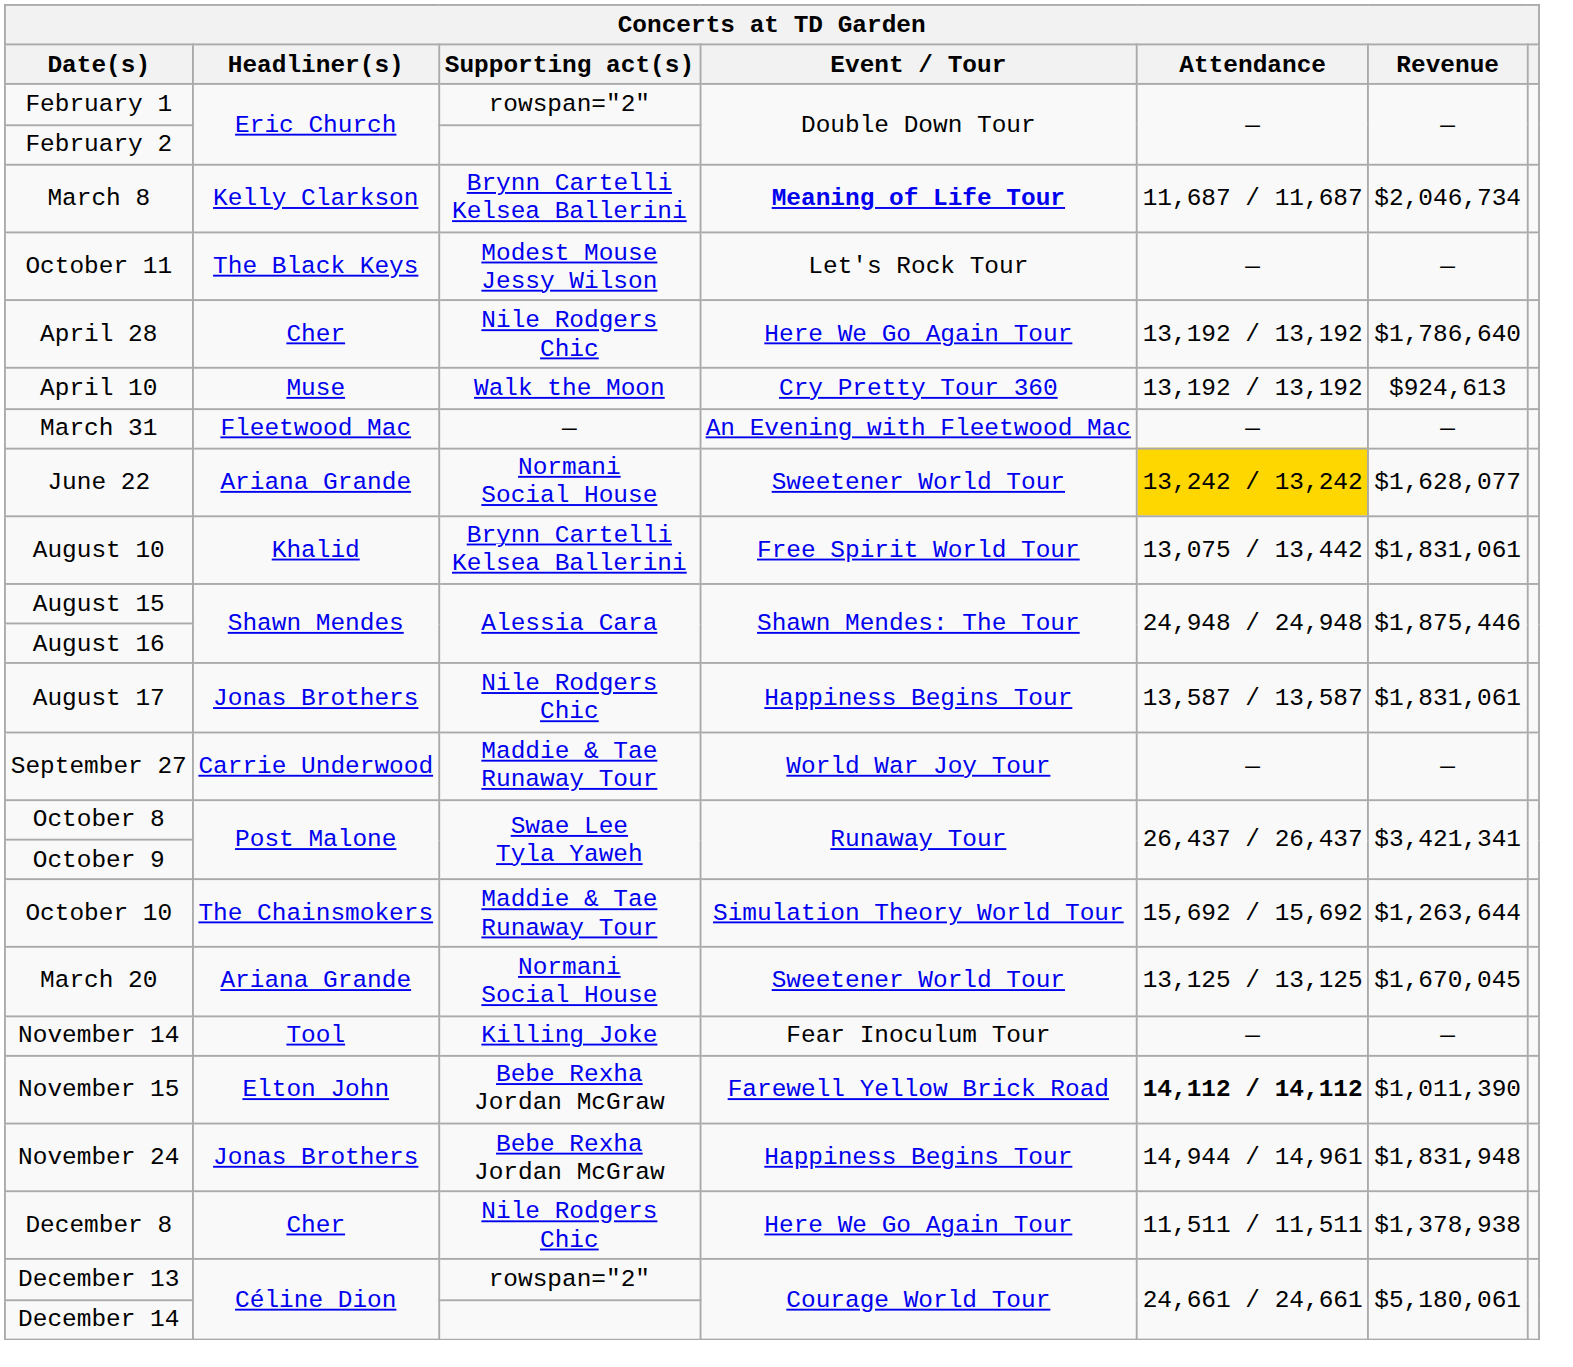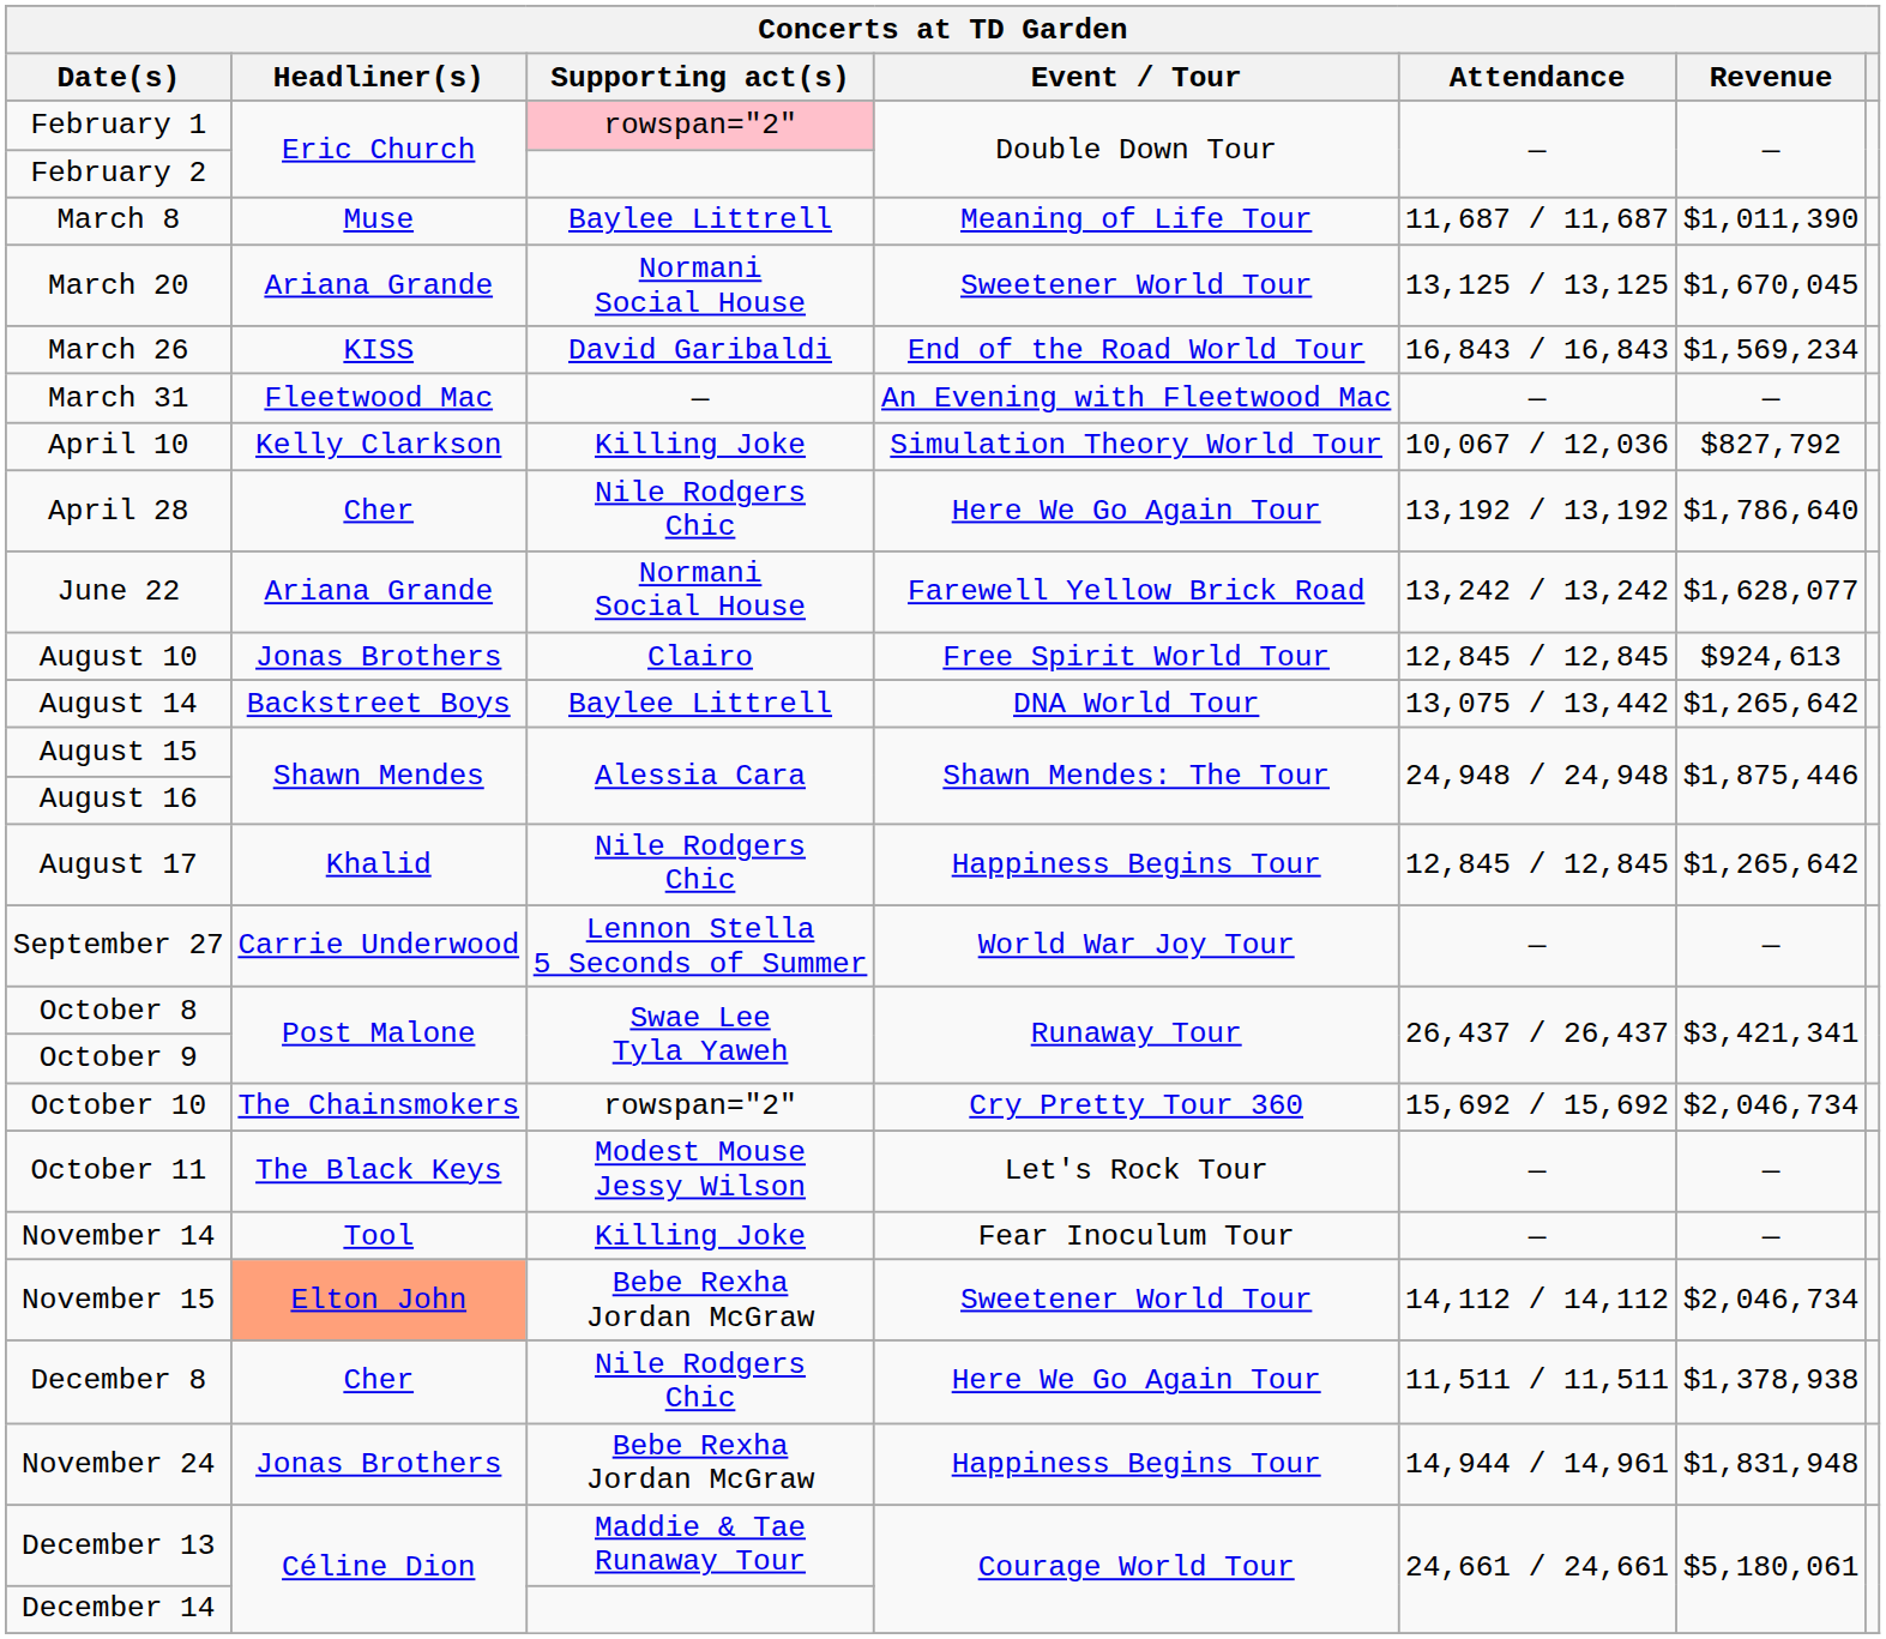February 1 | Supporting act(s): no background -> pink background
March 8 | Headliner(s): Kelly Clarkson -> Muse
March 8 | Supporting act(s): Brynn Cartelli Kelsea Ballerini -> Baylee Littrell
March 8 | Event / Tour: bold -> normal
March 8 | Revenue: $2,046,734 -> $1,011,390
rows swapped: March 20 <-> October 11
+ row: March 26 | KISS | David Garibaldi | End of the Road World Tour | 16,843 / 16,843 | $1,569,234
rows swapped: March 31 <-> April 28
April 10 | Headliner(s): Muse -> Kelly Clarkson
April 10 | Supporting act(s): Walk the Moon -> Killing Joke
April 10 | Event / Tour: Cry Pretty Tour 360 -> Simulation Theory World Tour
April 10 | Attendance: 13,192 / 13,192 -> 10,067 / 12,036
April 10 | Revenue: $924,613 -> $827,792
June 22 | Event / Tour: Sweetener World Tour -> Farewell Yellow Brick Road
June 22 | Attendance: gold background -> no background
August 10 | Headliner(s): Khalid -> Jonas Brothers
August 10 | Supporting act(s): Brynn Cartelli Kelsea Ballerini -> Clairo
August 10 | Attendance: 13,075 / 13,442 -> 12,845 / 12,845
August 10 | Revenue: $1,831,061 -> $924,613
+ row: August 14 | Backstreet Boys | Baylee Littrell | DNA World Tour | 13,075 / 13,442 | $1,265,642
August 17 | Headliner(s): Jonas Brothers -> Khalid
August 17 | Attendance: 13,587 / 13,587 -> 12,845 / 12,845
August 17 | Revenue: $1,831,061 -> $1,265,642
September 27 | Supporting act(s): Maddie & Tae Runaway Tour -> Lennon Stella 5 Seconds of Summer
October 10 | Supporting act(s): Maddie & Tae Runaway Tour -> rowspan="2"
October 10 | Event / Tour: Simulation Theory World Tour -> Cry Pretty Tour 360
October 10 | Revenue: $1,263,644 -> $2,046,734
November 15 | Headliner(s): no background -> lightsalmon background
November 15 | Event / Tour: Farewell Yellow Brick Road -> Sweetener World Tour
November 15 | Attendance: bold -> normal
November 15 | Revenue: $1,011,390 -> $2,046,734
rows swapped: November 24 <-> December 8
December 13 | Supporting act(s): rowspan="2" -> Maddie & Tae Runaway Tour
